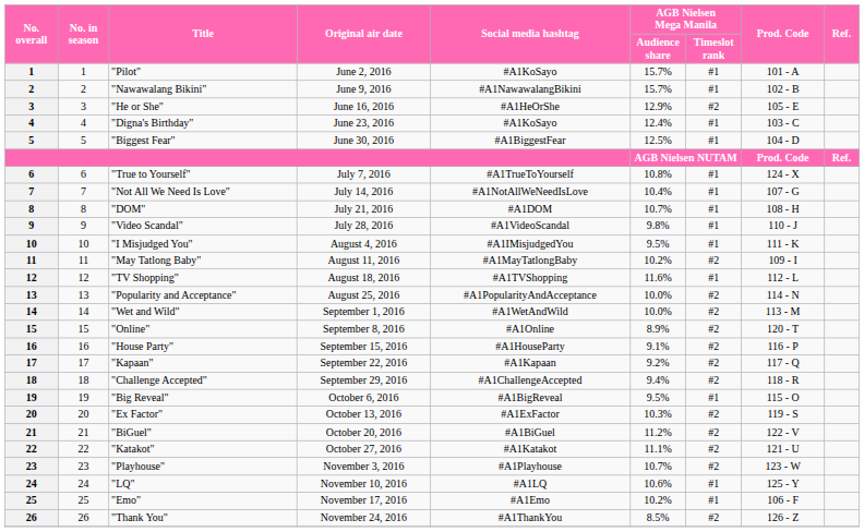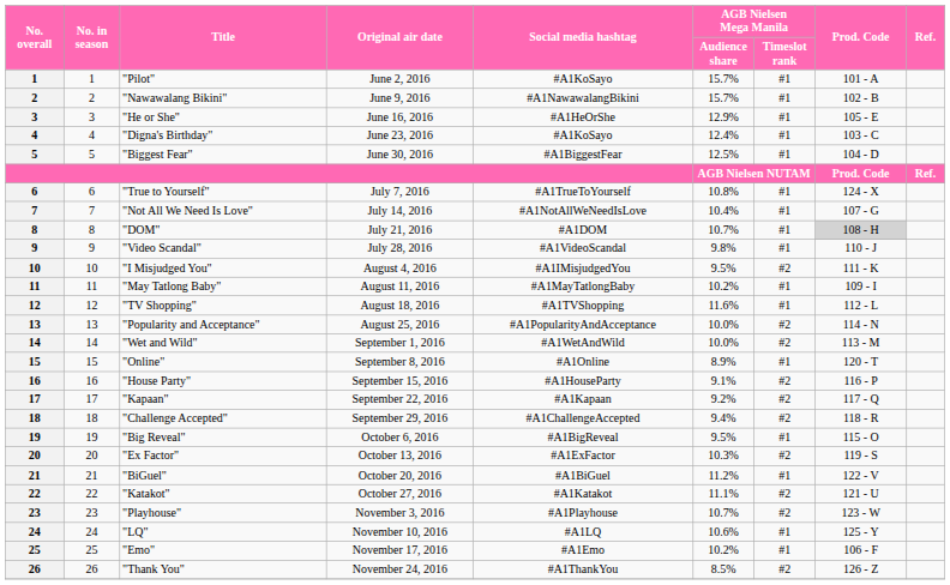"He or She" | AGB Nielsen Mega Manila / Timeslot rank: #2 -> #1
"DOM" | Prod. Code: no background -> lightgrey background
"I Misjudged You" | AGB Nielsen Mega Manila / Timeslot rank: #1 -> #2
"May Tatlong Baby" | AGB Nielsen Mega Manila / Timeslot rank: #2 -> #1
"Online" | AGB Nielsen Mega Manila / Timeslot rank: #2 -> #1
"BiGuel" | AGB Nielsen Mega Manila / Timeslot rank: #2 -> #1
